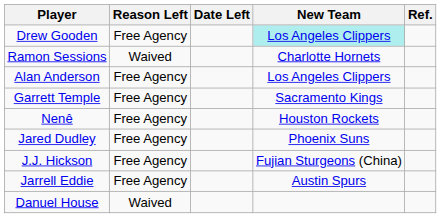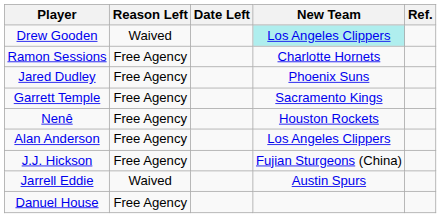Drew Gooden | Reason Left: Free Agency -> Waived
Ramon Sessions | Reason Left: Waived -> Free Agency
rows swapped: Jared Dudley <-> Alan Anderson
Jarrell Eddie | Reason Left: Free Agency -> Waived
Danuel House | Reason Left: Waived -> Free Agency
